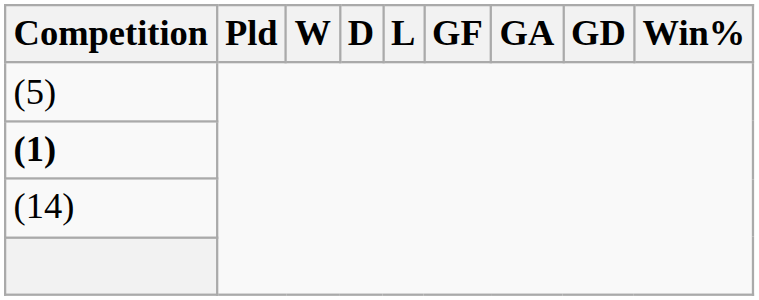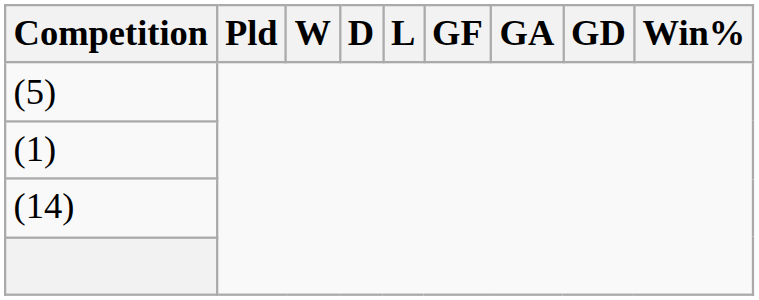(1) | Competition: bold -> normal
